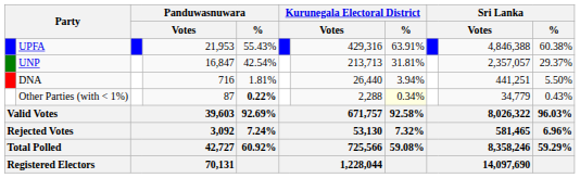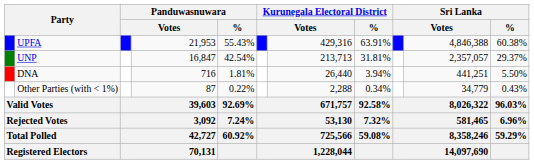Other Parties (with < 1%) | Panduwasnuwara / %: bold -> normal
Other Parties (with < 1%) | Kurunegala Electoral District / %: lightyellow background -> no background
